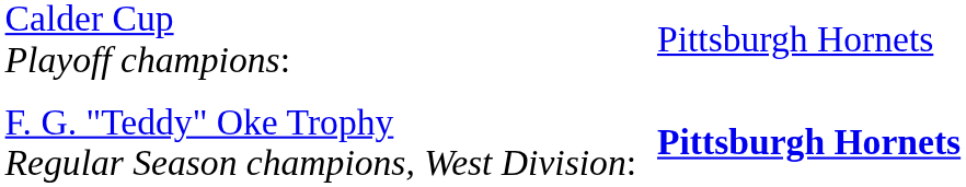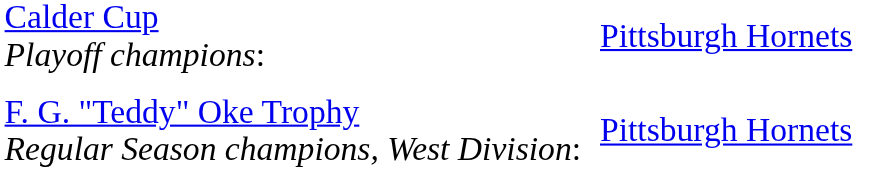row 2 | column 2: bold -> normal
